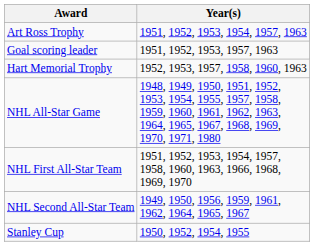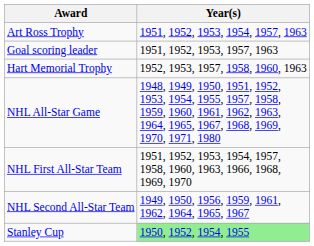Stanley Cup | Year(s): no background -> lightgreen background
